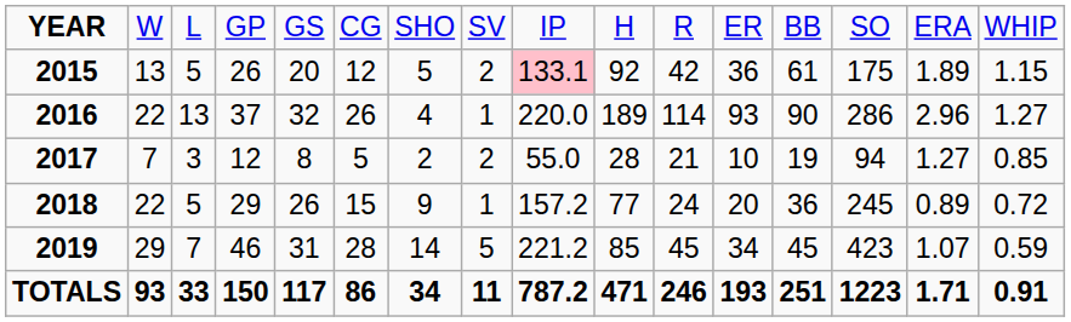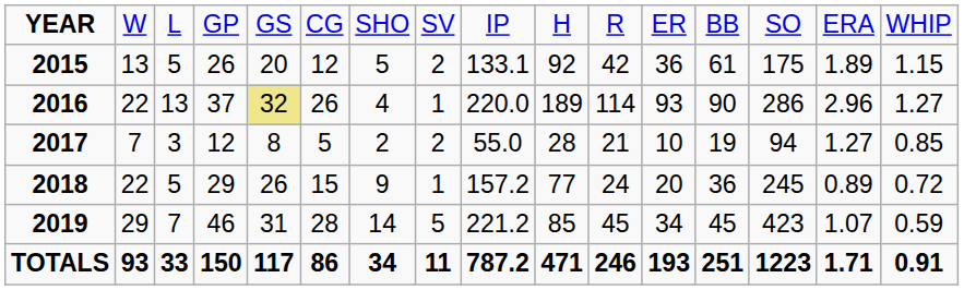2015 | column 9: pink background -> no background
2016 | column 5: no background -> khaki background
